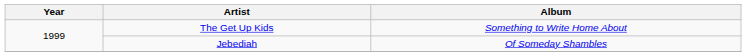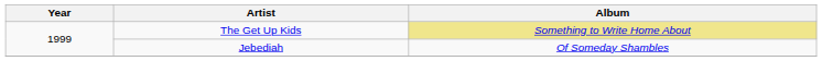The Get Up Kids | Album: no background -> khaki background
